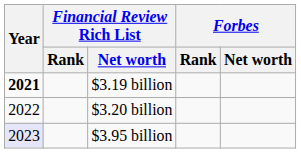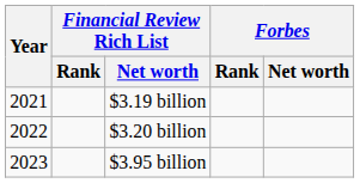$3.19 billion | Year: bold -> normal
$3.95 billion | Year: lavender background -> no background
